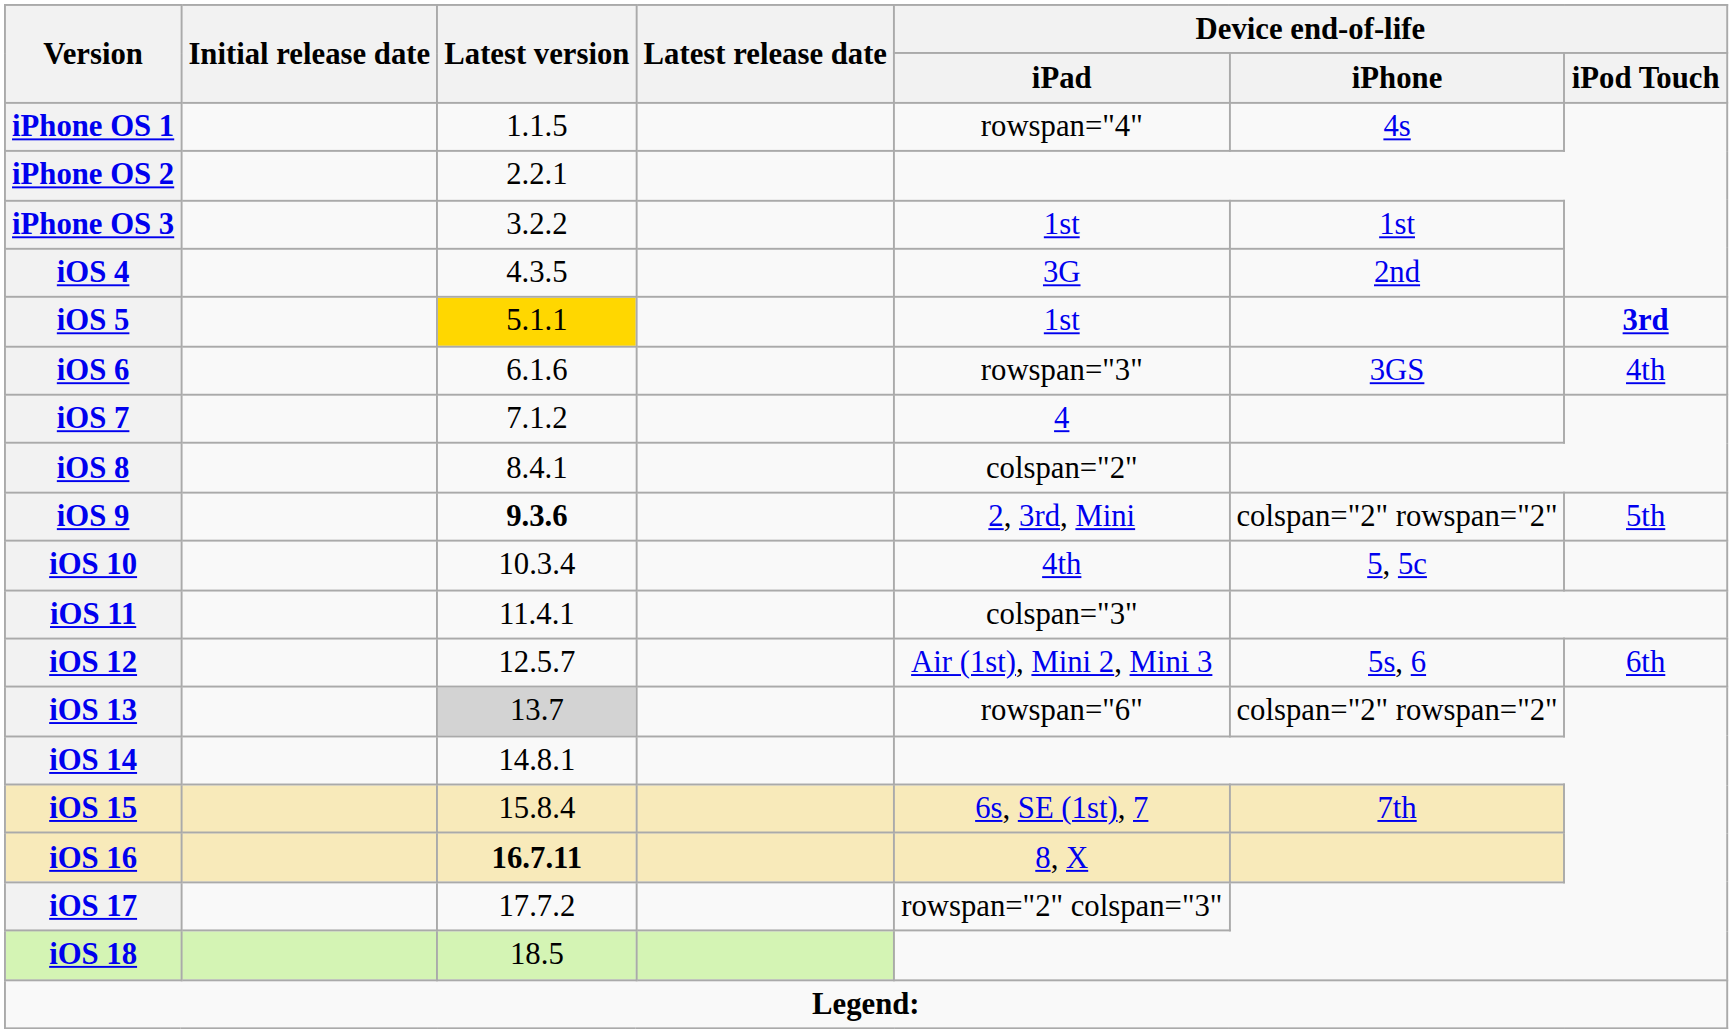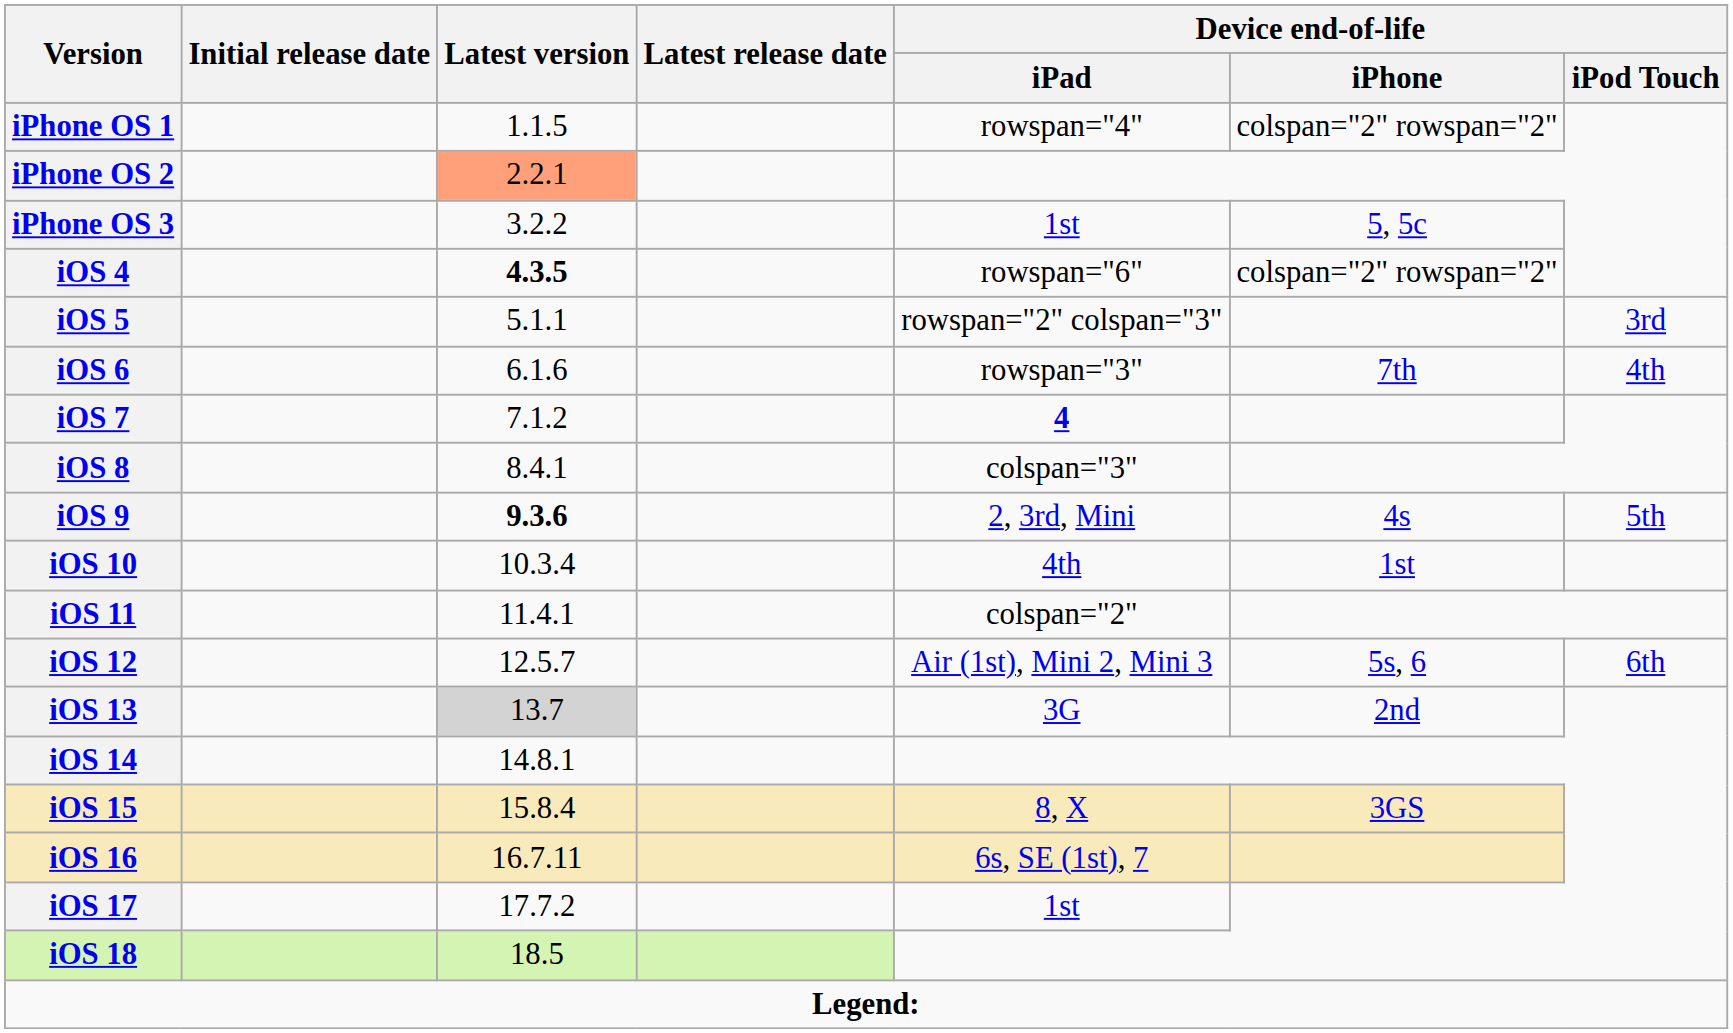iPhone OS 1 | Device end-of-life / iPhone: 4s -> colspan="2" rowspan="2"
iPhone OS 2 | Latest version: no background -> lightsalmon background
iPhone OS 3 | Device end-of-life / iPhone: 1st -> 5, 5c
iOS 4 | Latest version: normal -> bold
iOS 4 | Device end-of-life / iPad: 3G -> rowspan="6"
iOS 4 | Device end-of-life / iPhone: 2nd -> colspan="2" rowspan="2"
iOS 5 | Latest version: gold background -> no background
iOS 5 | Device end-of-life / iPad: 1st -> rowspan="2" colspan="3"
iOS 5 | Device end-of-life / iPod Touch: bold -> normal
iOS 6 | Device end-of-life / iPhone: 3GS -> 7th
iOS 7 | Device end-of-life / iPad: normal -> bold
iOS 8 | Device end-of-life / iPad: colspan="2" -> colspan="3"
iOS 9 | Device end-of-life / iPhone: colspan="2" rowspan="2" -> 4s
iOS 10 | Device end-of-life / iPhone: 5, 5c -> 1st
iOS 11 | Device end-of-life / iPad: colspan="3" -> colspan="2"
iOS 13 | Device end-of-life / iPad: rowspan="6" -> 3G
iOS 13 | Device end-of-life / iPhone: colspan="2" rowspan="2" -> 2nd
iOS 15 | Device end-of-life / iPad: 6s, SE (1st), 7 -> 8, X
iOS 15 | Device end-of-life / iPhone: 7th -> 3GS
iOS 16 | Latest version: bold -> normal
iOS 16 | Device end-of-life / iPad: 8, X -> 6s, SE (1st), 7
iOS 17 | Device end-of-life / iPad: rowspan="2" colspan="3" -> 1st
